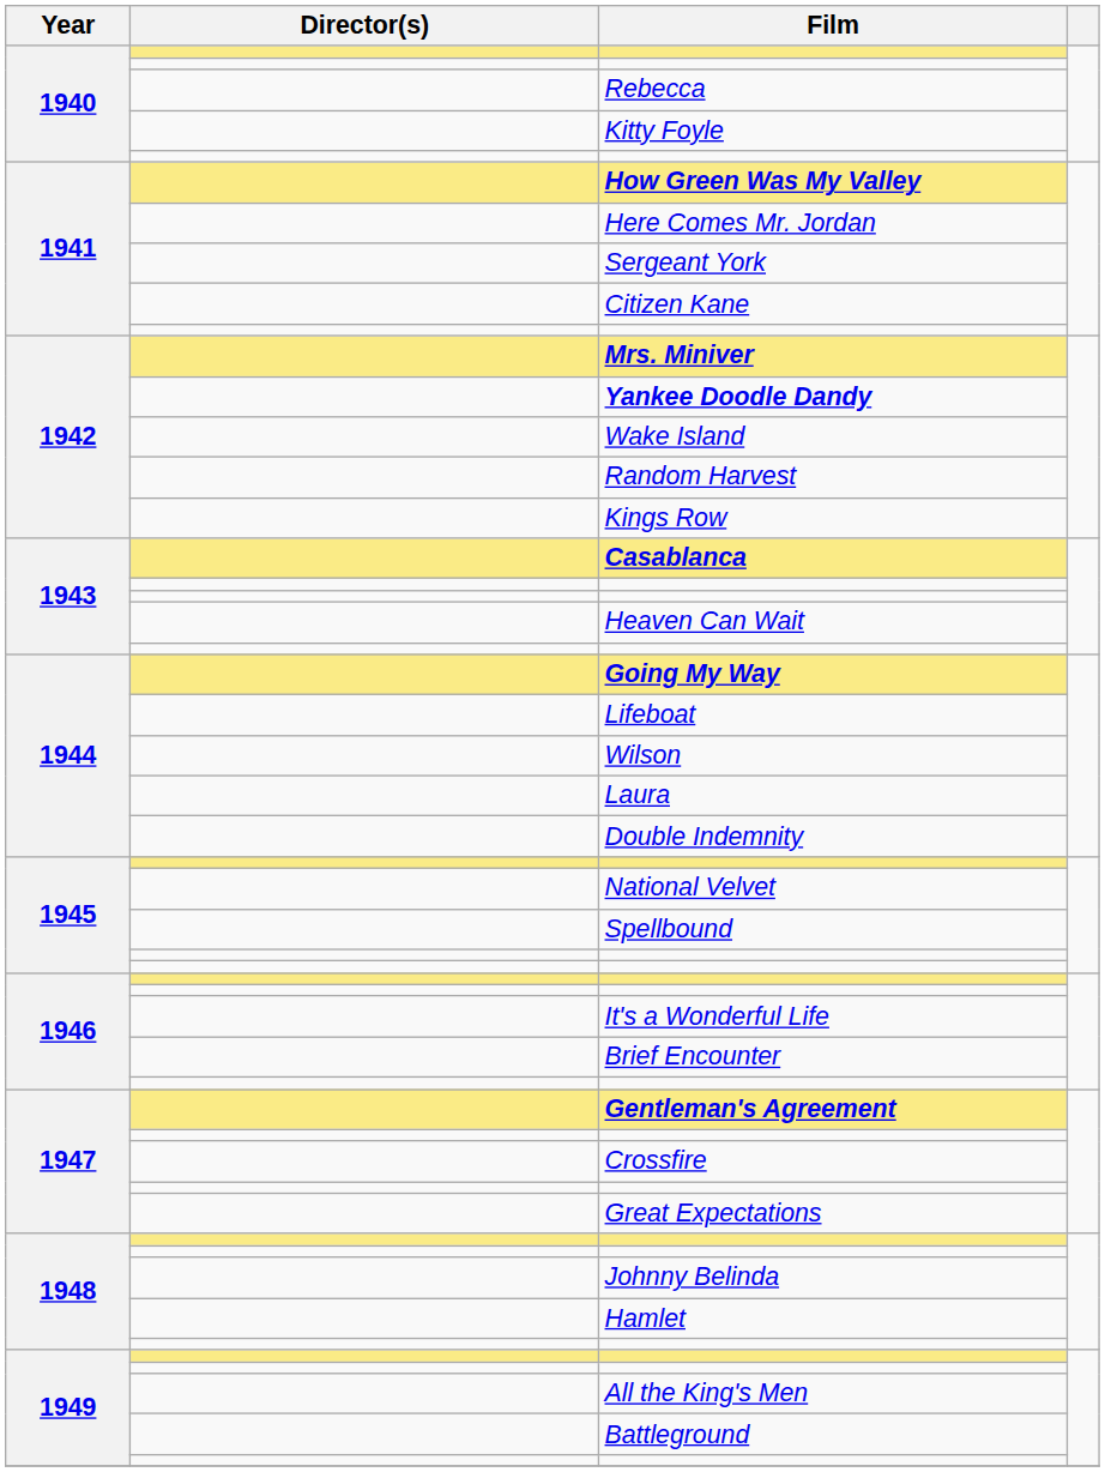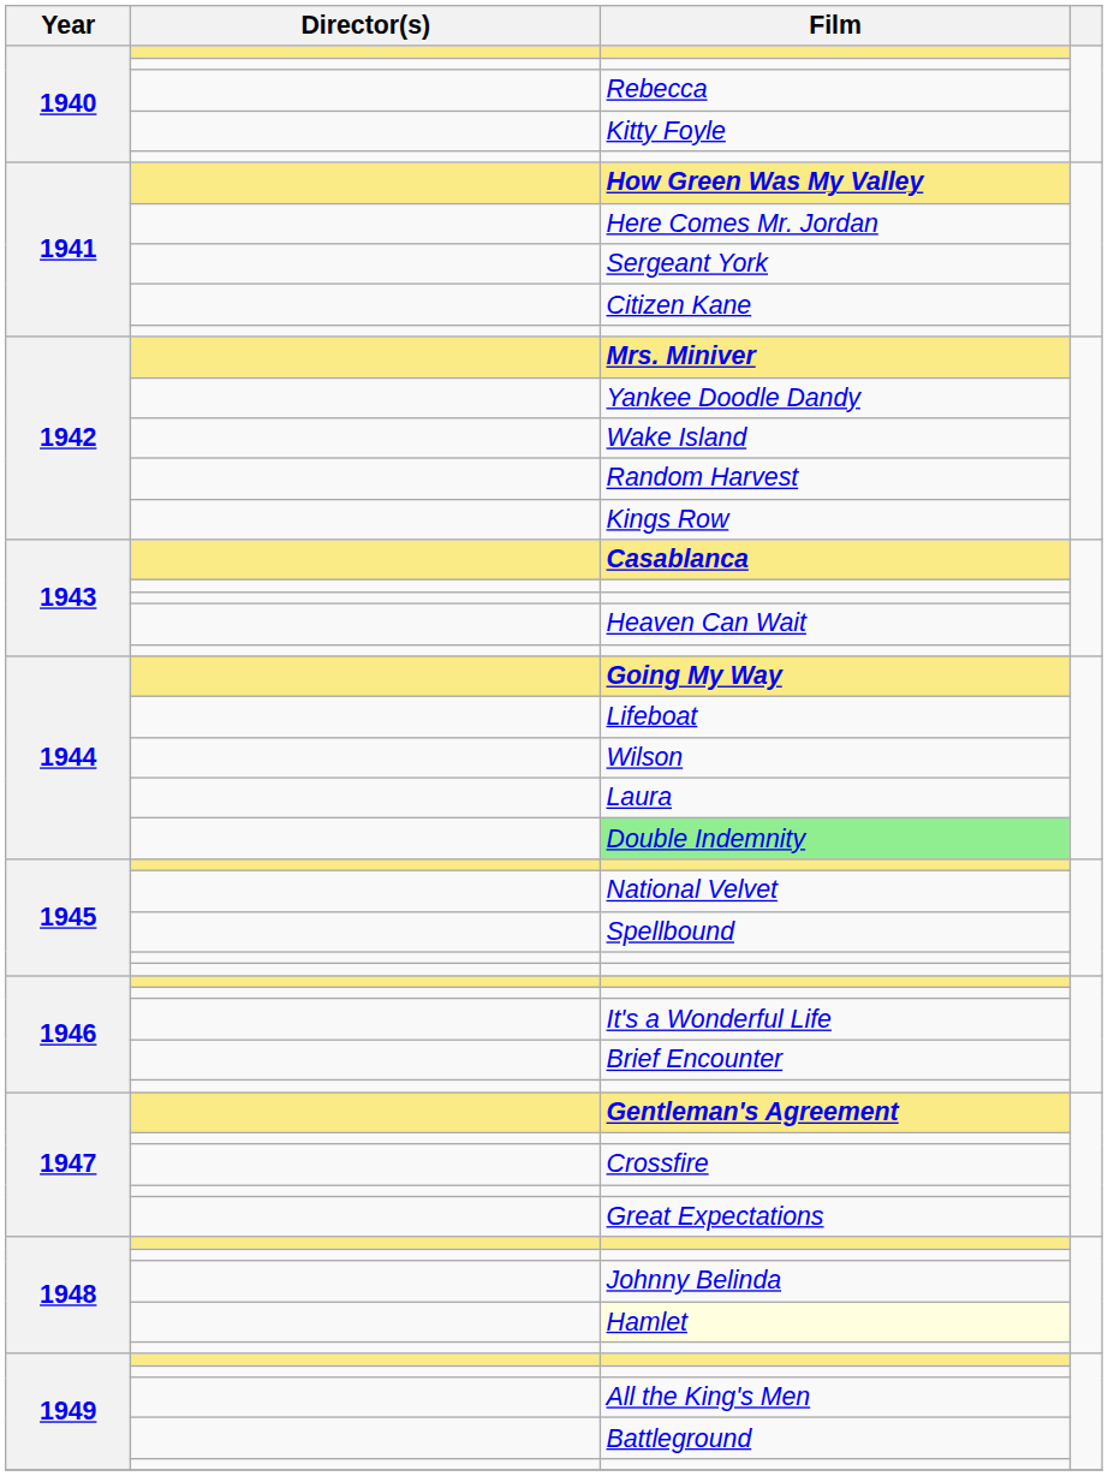Yankee Doodle Dandy | Film: bold -> normal
Double Indemnity | Film: no background -> lightgreen background
Hamlet | Film: no background -> lightyellow background
